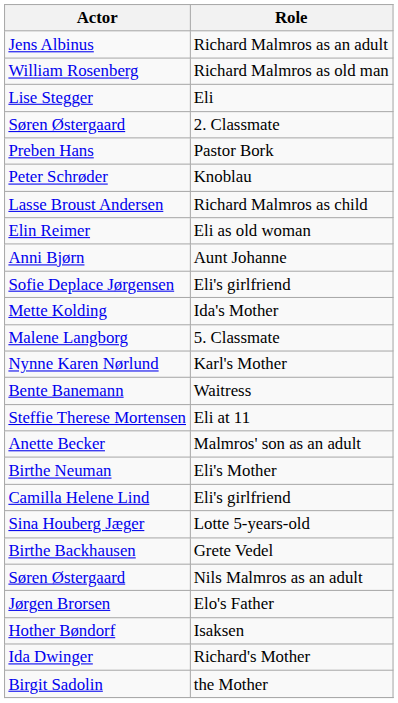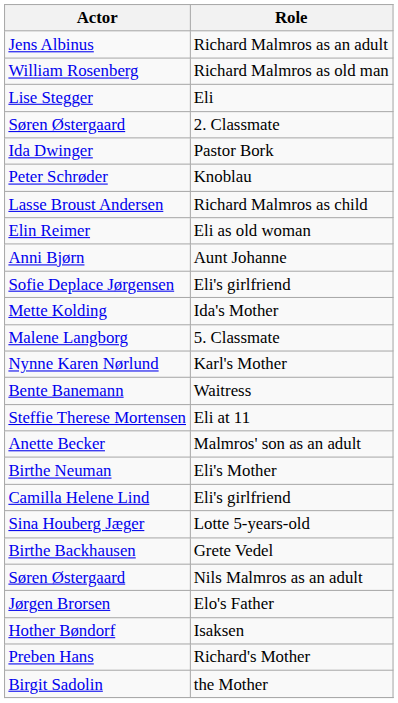row 6 | Actor: Preben Hans -> Ida Dwinger
row 25 | Actor: Ida Dwinger -> Preben Hans
